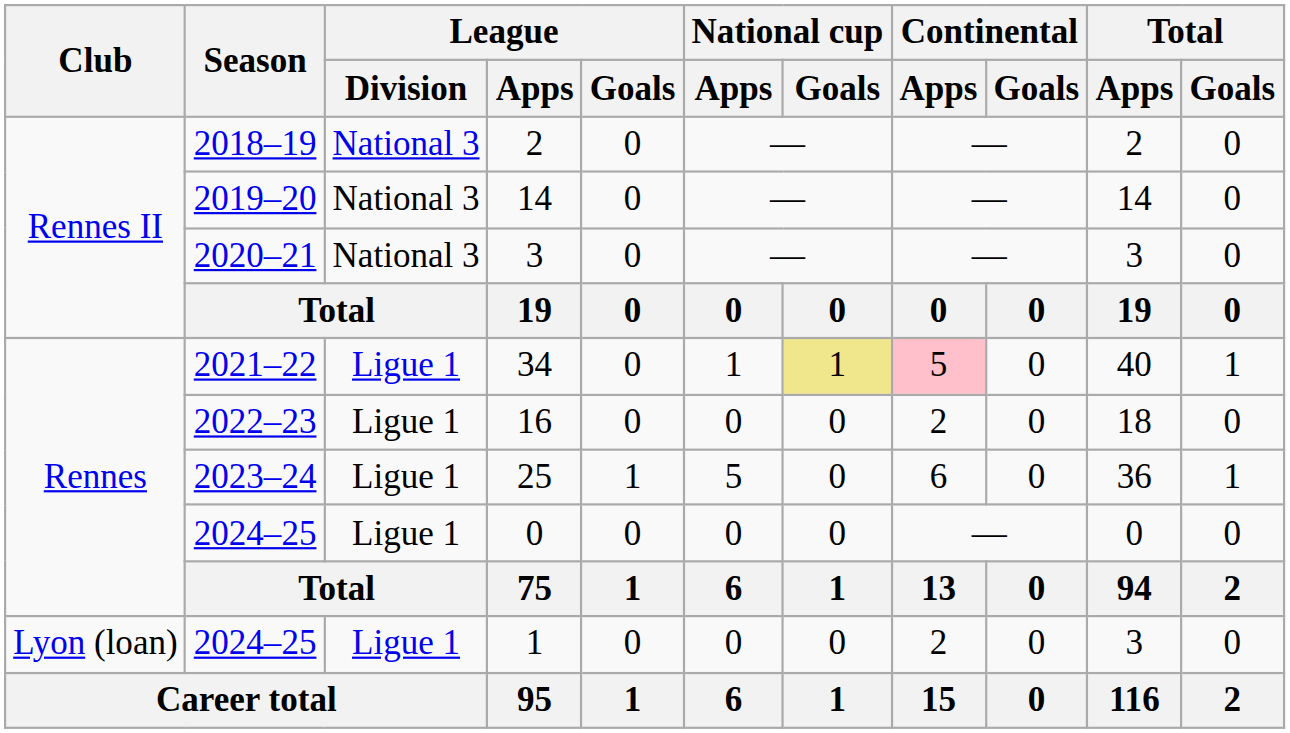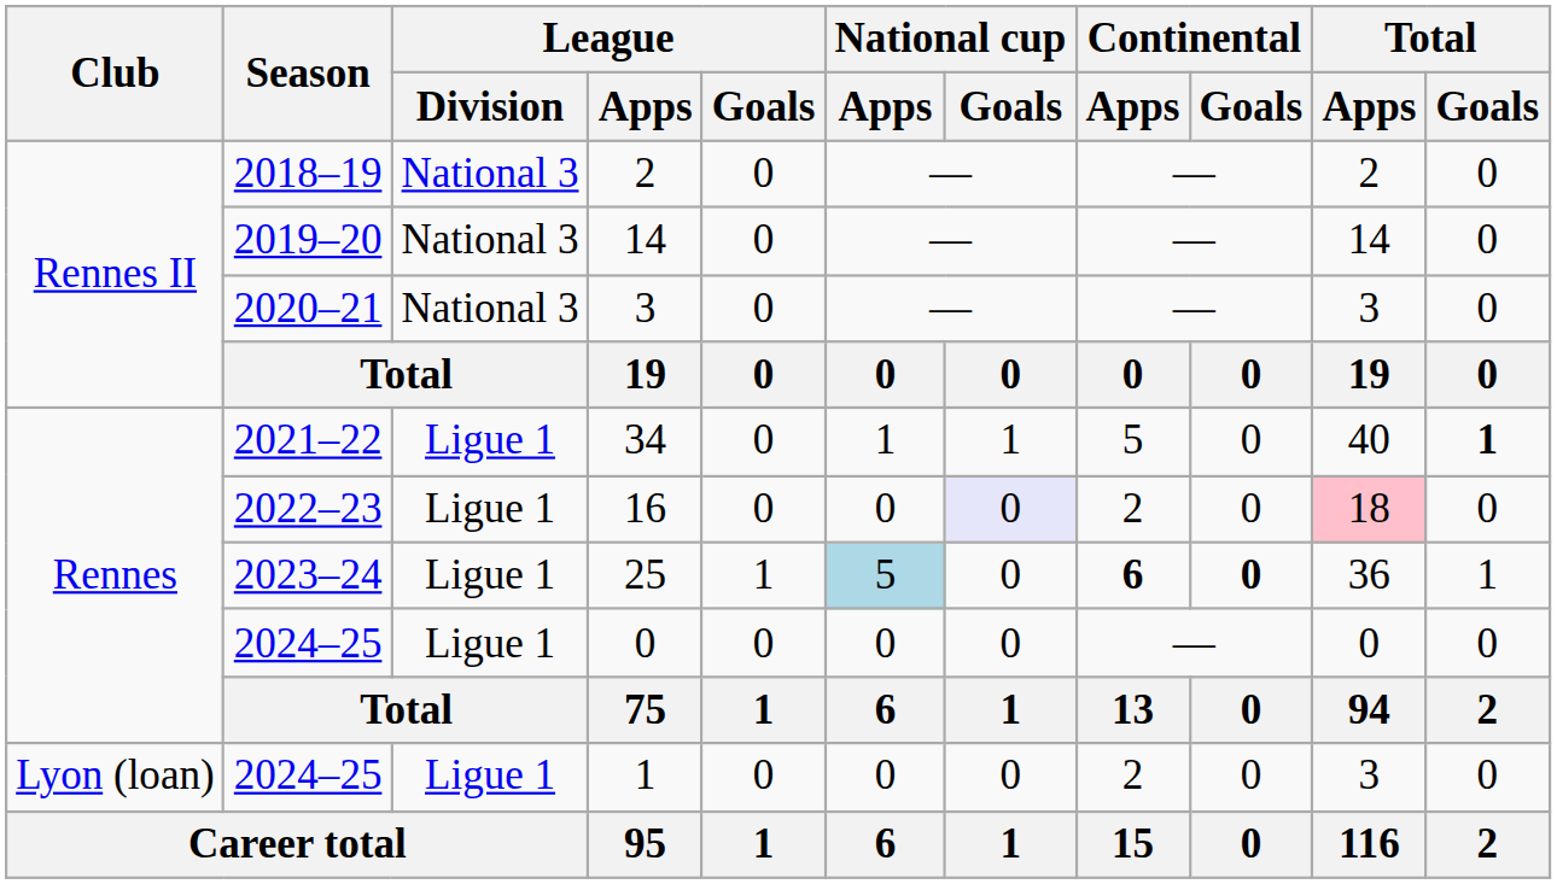34 | National cup / Goals: khaki background -> no background
34 | Continental / Apps: pink background -> no background
34 | Total / Goals: normal -> bold
16 | National cup / Goals: no background -> lavender background
16 | Total / Apps: no background -> pink background
25 | National cup / Apps: no background -> lightblue background
25 | Continental / Apps: normal -> bold
25 | Continental / Goals: normal -> bold
